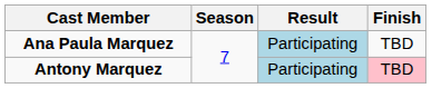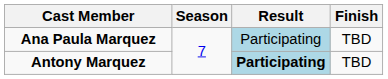Antony Marquez | Result: normal -> bold
Antony Marquez | Finish: pink background -> no background
